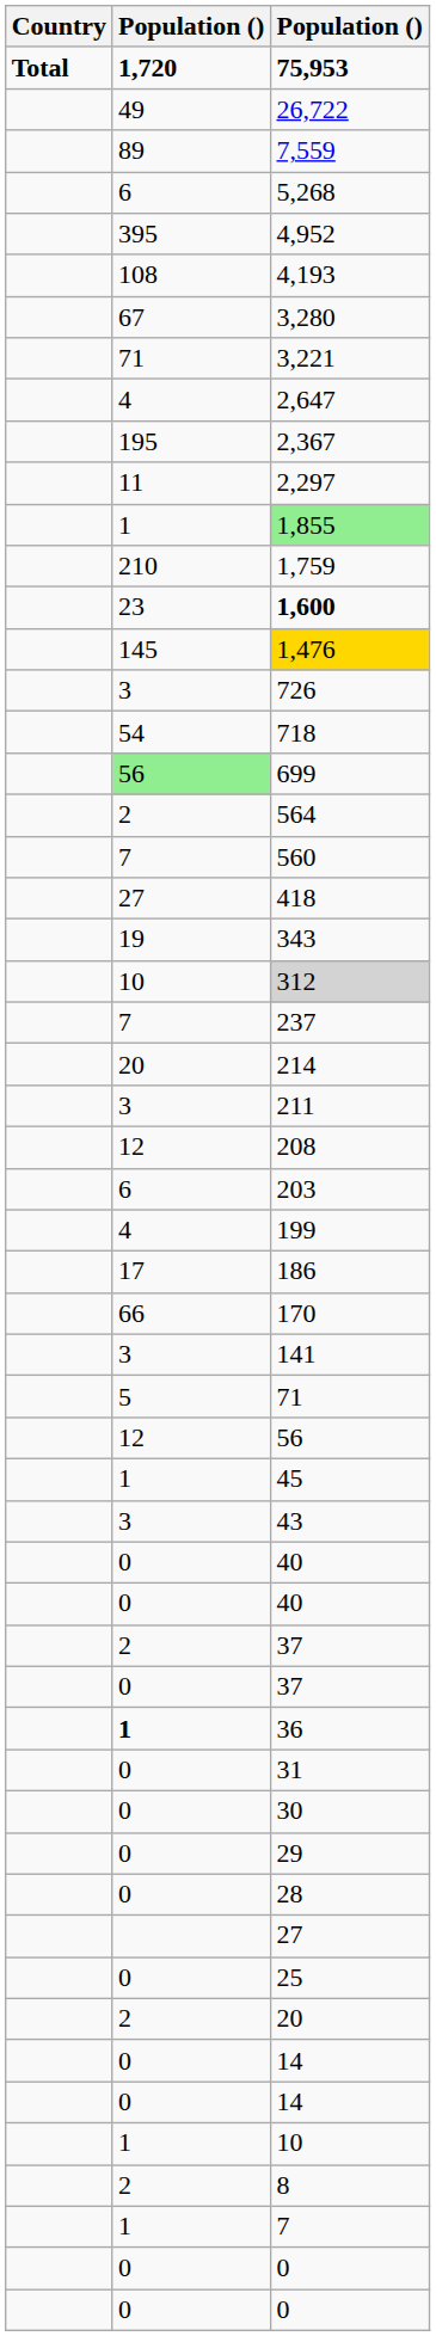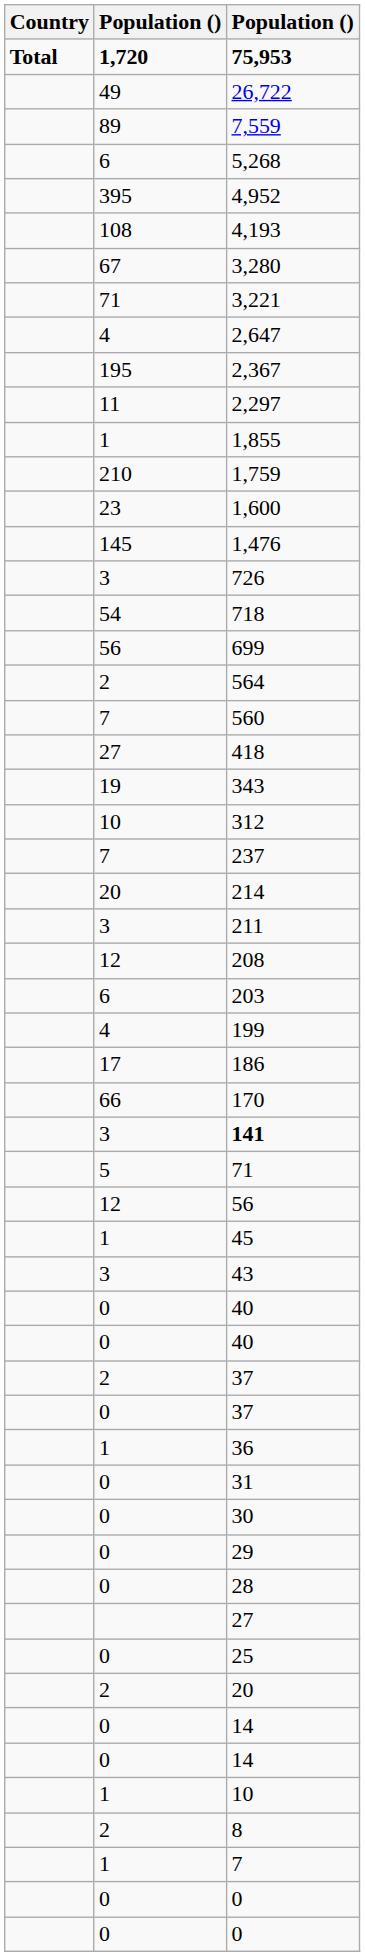1,855 | column 3: lightgreen background -> no background
1,600 | column 3: bold -> normal
1,476 | column 3: gold background -> no background
699 | column 2: lightgreen background -> no background
312 | column 3: lightgrey background -> no background
141 | column 3: normal -> bold
36 | column 2: bold -> normal
